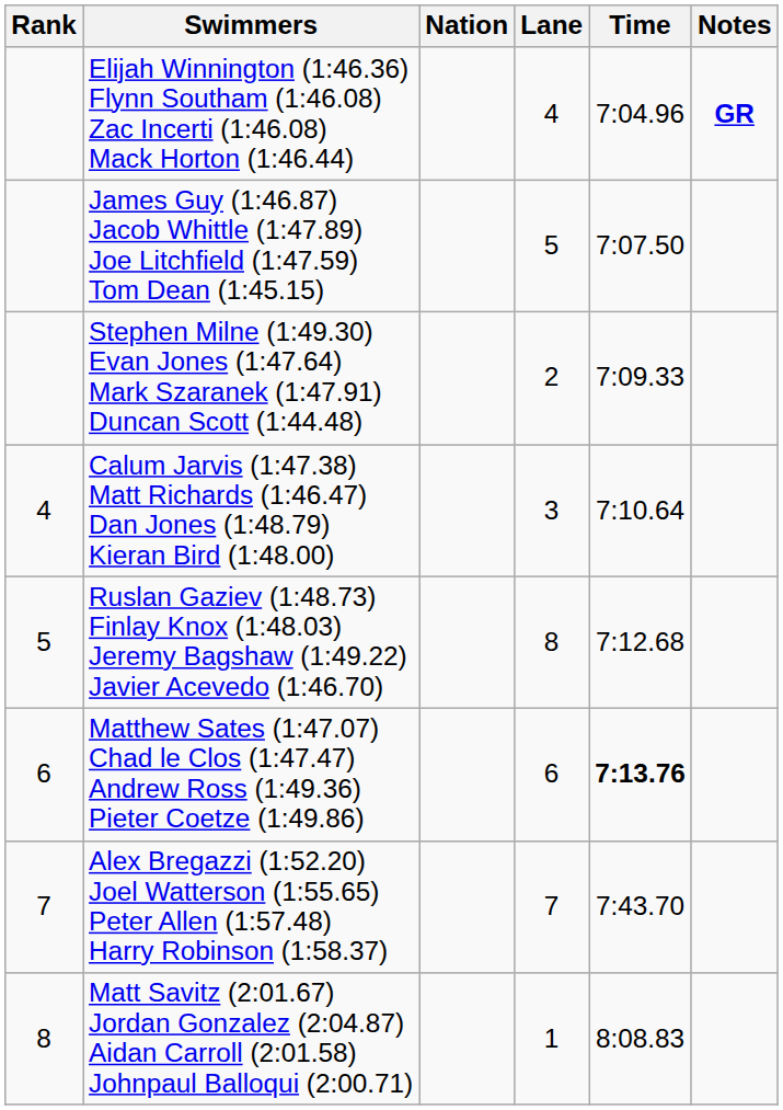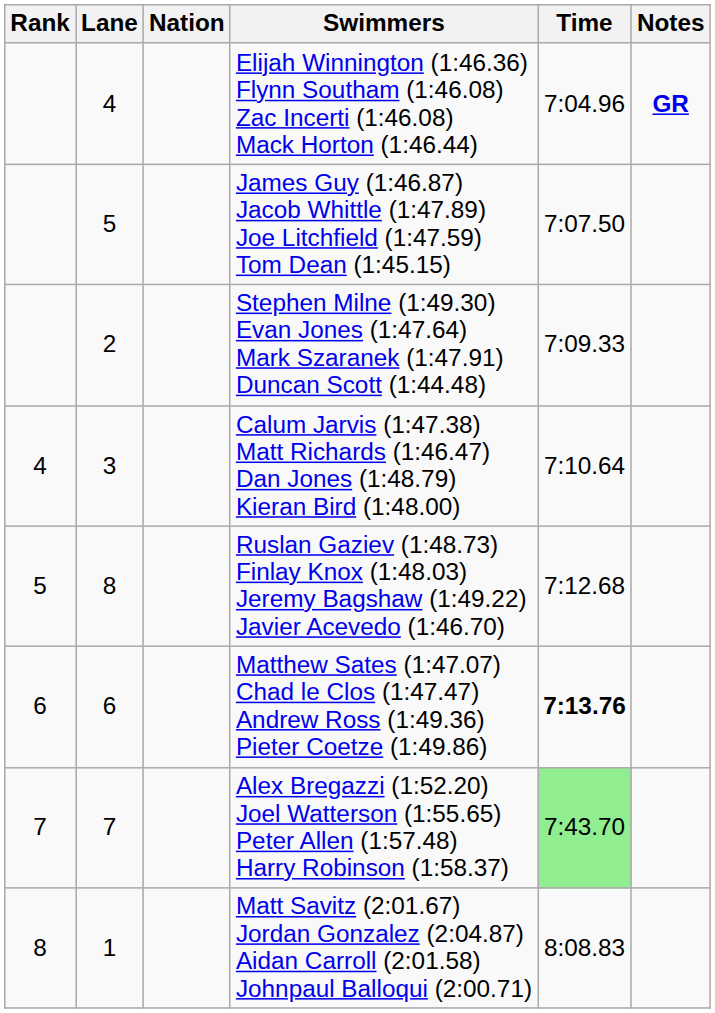columns swapped: Lane <-> Swimmers
row 8 | Time: no background -> lightgreen background
